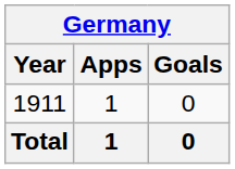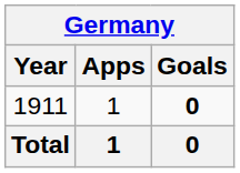1911 | Goals: normal -> bold
